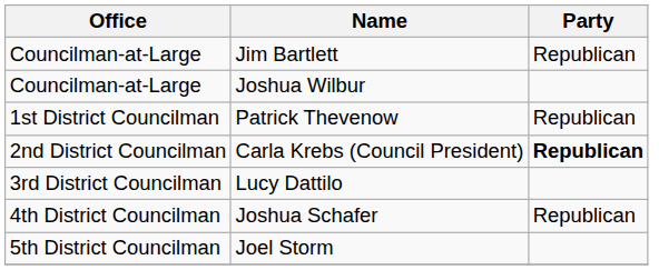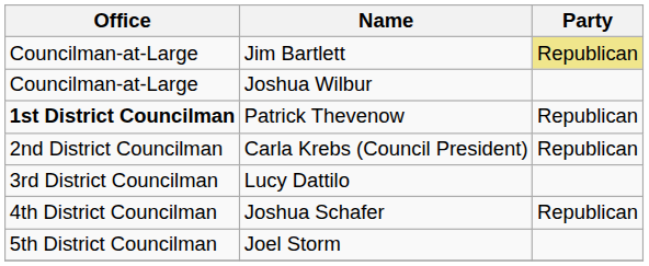Jim Bartlett | Party: no background -> khaki background
Patrick Thevenow | Office: normal -> bold
Carla Krebs (Council President) | Party: bold -> normal
